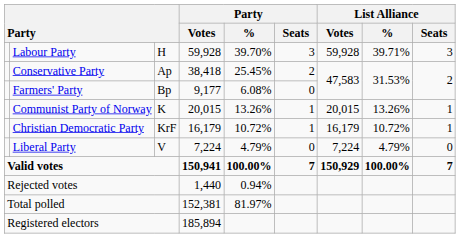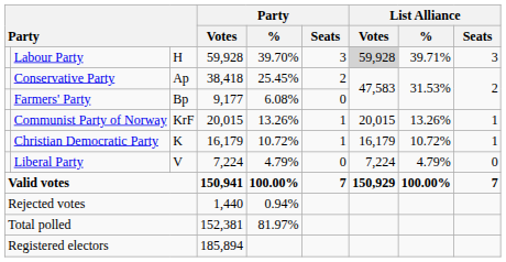Labour Party | List Alliance / Votes: no background -> lightgrey background
Communist Party of Norway | column 3: K -> KrF
Christian Democratic Party | column 3: KrF -> K
